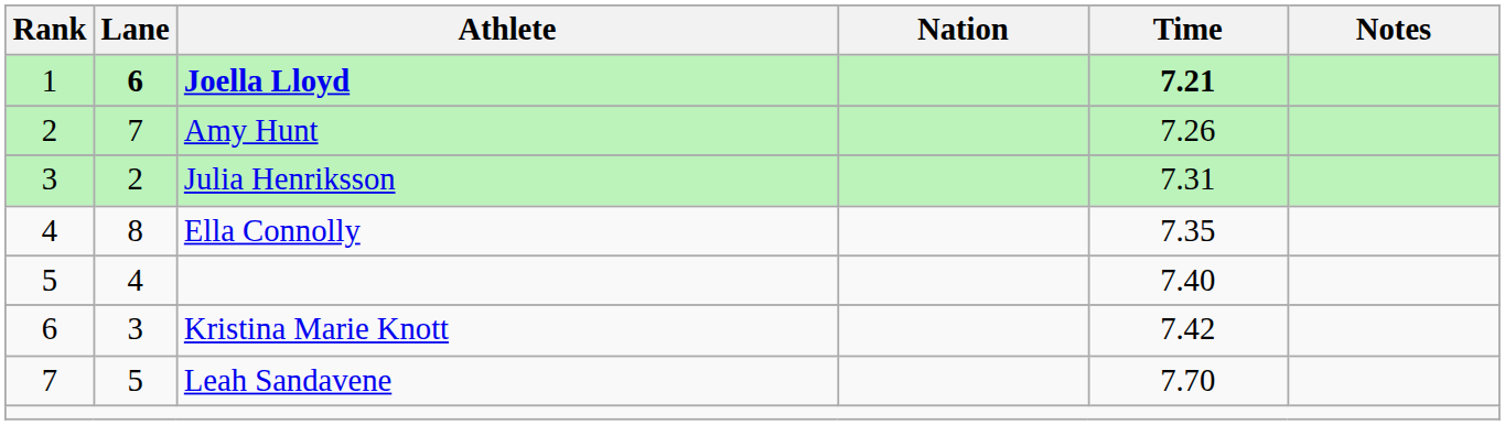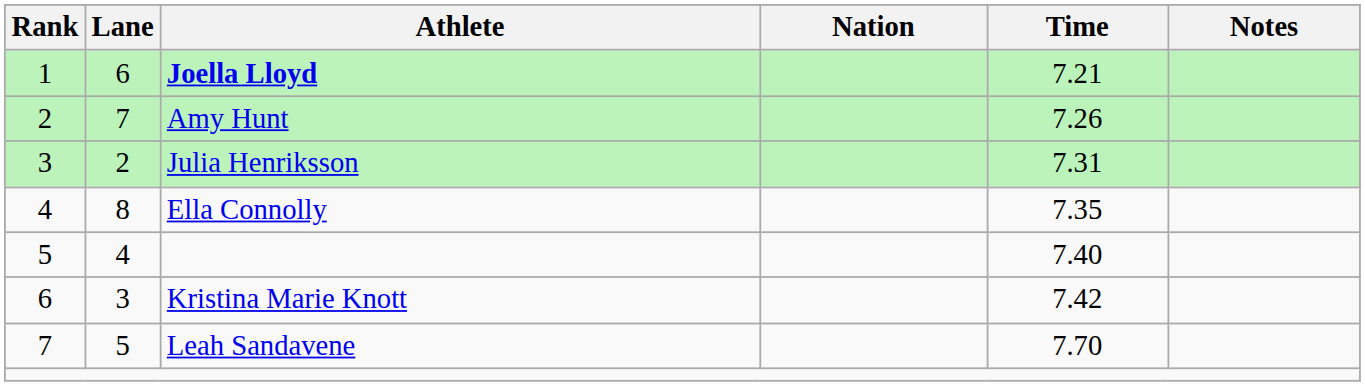1 | Lane: bold -> normal
1 | Time: bold -> normal
